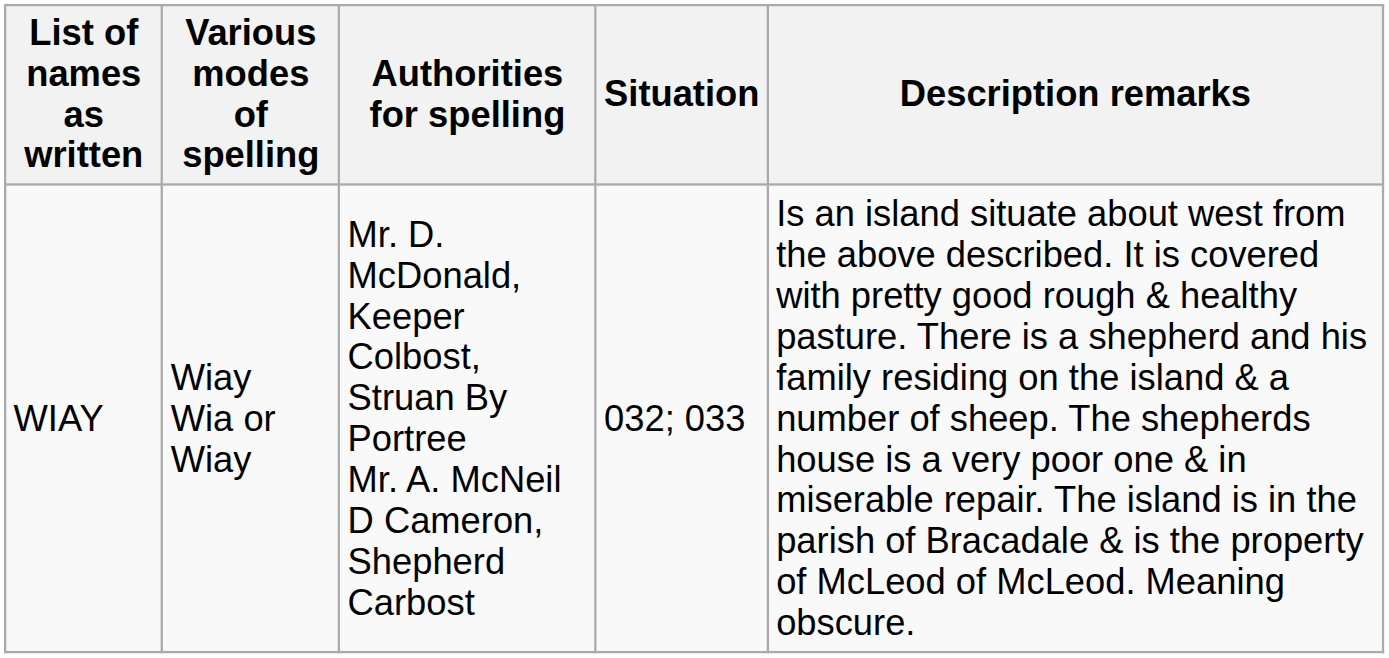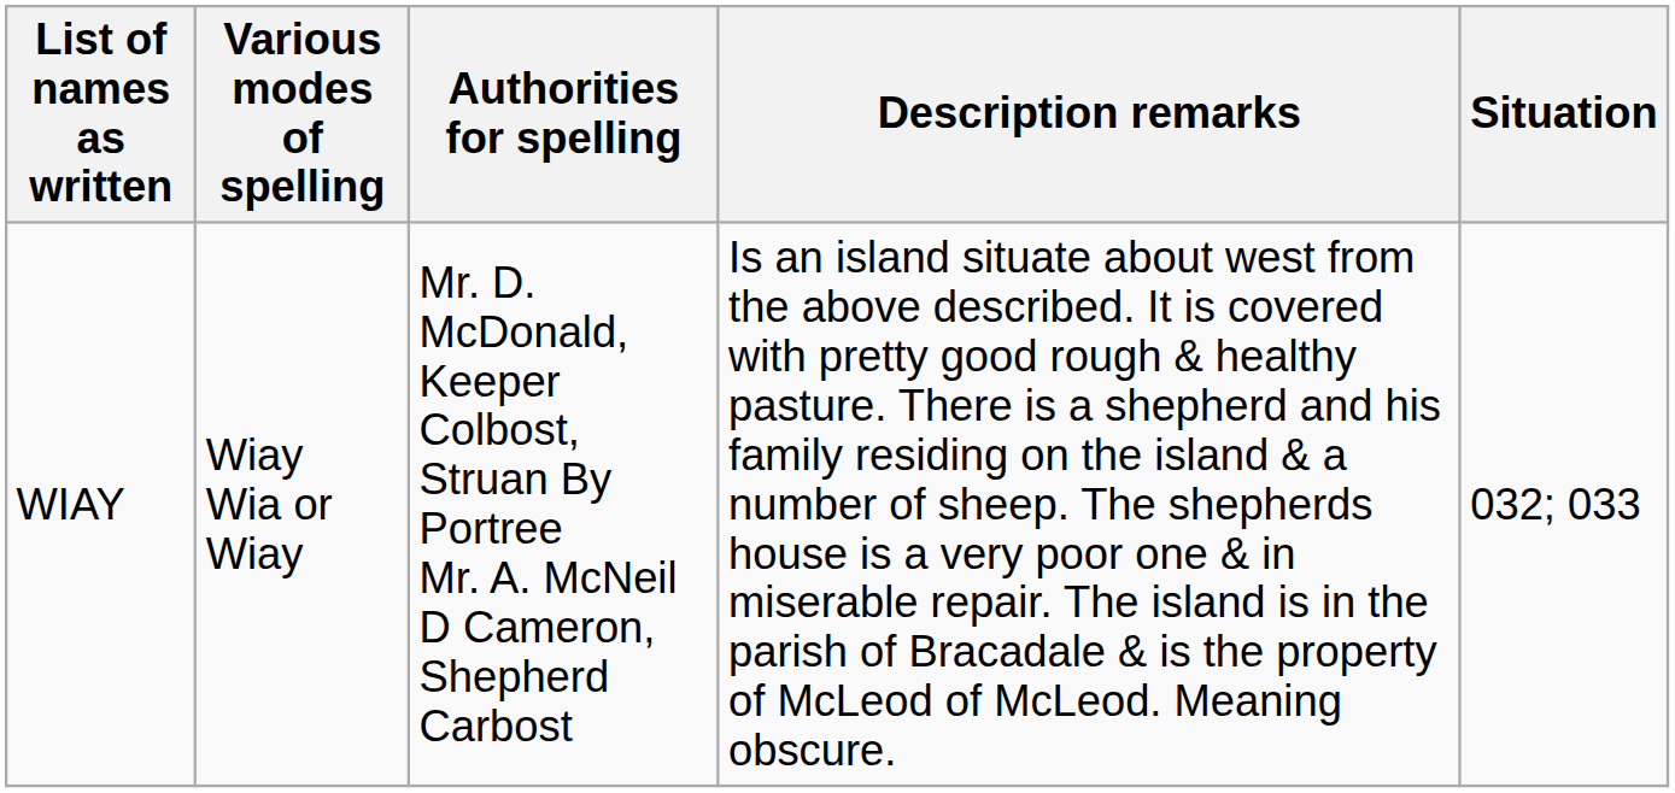columns swapped: Situation <-> Description remarks
